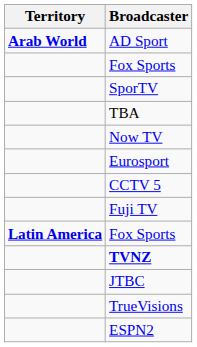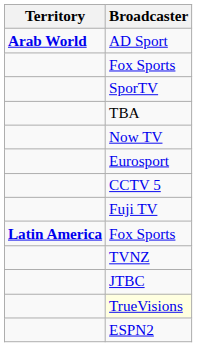row 11 | Broadcaster: bold -> normal
row 13 | Broadcaster: no background -> lightyellow background
